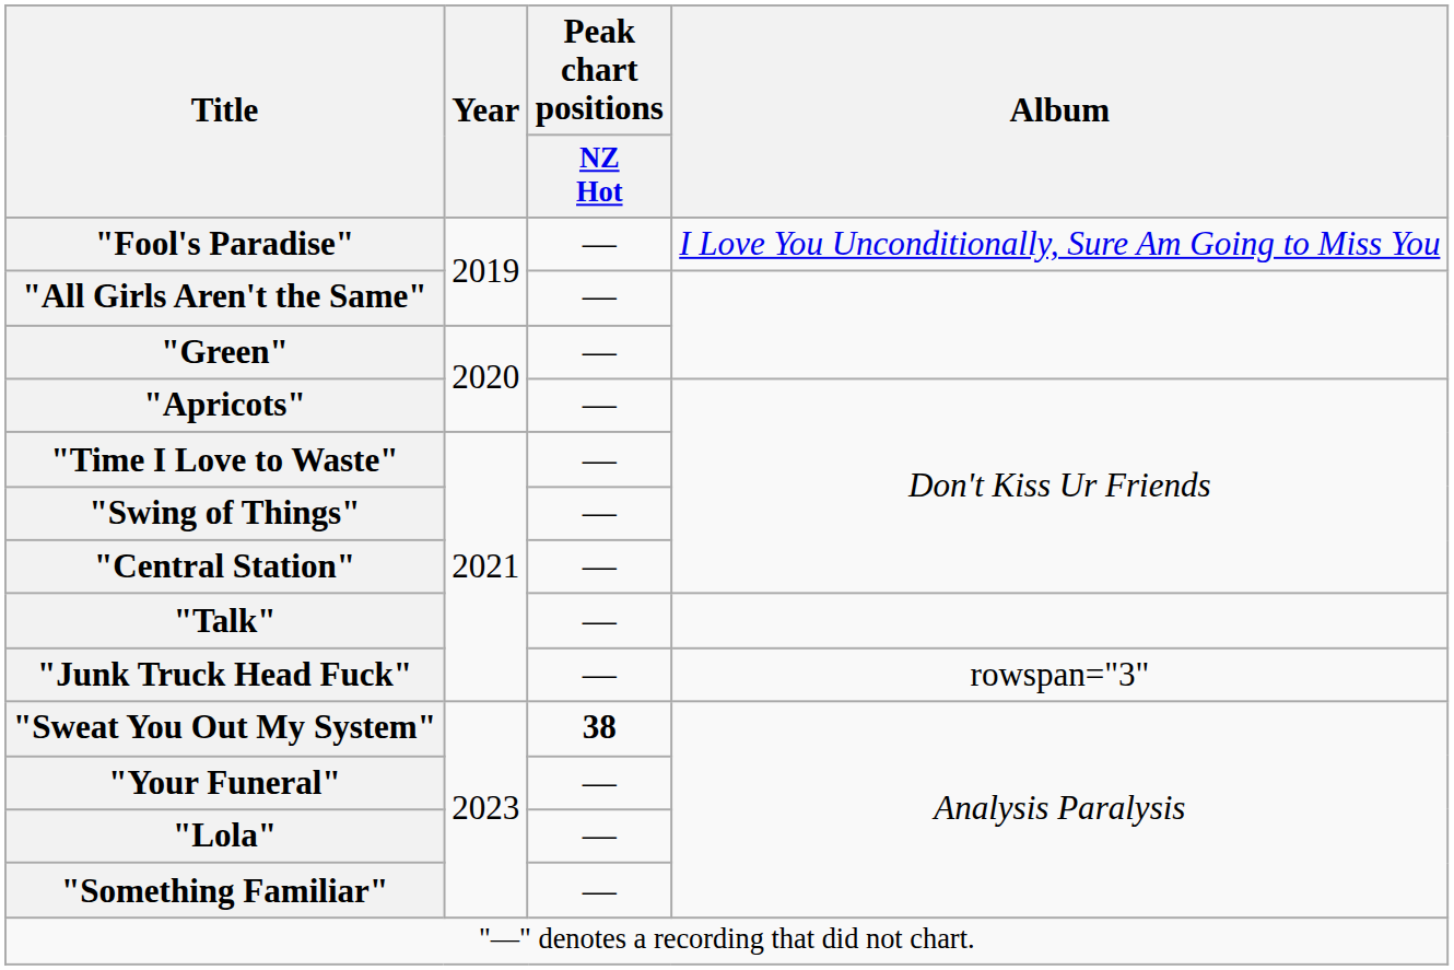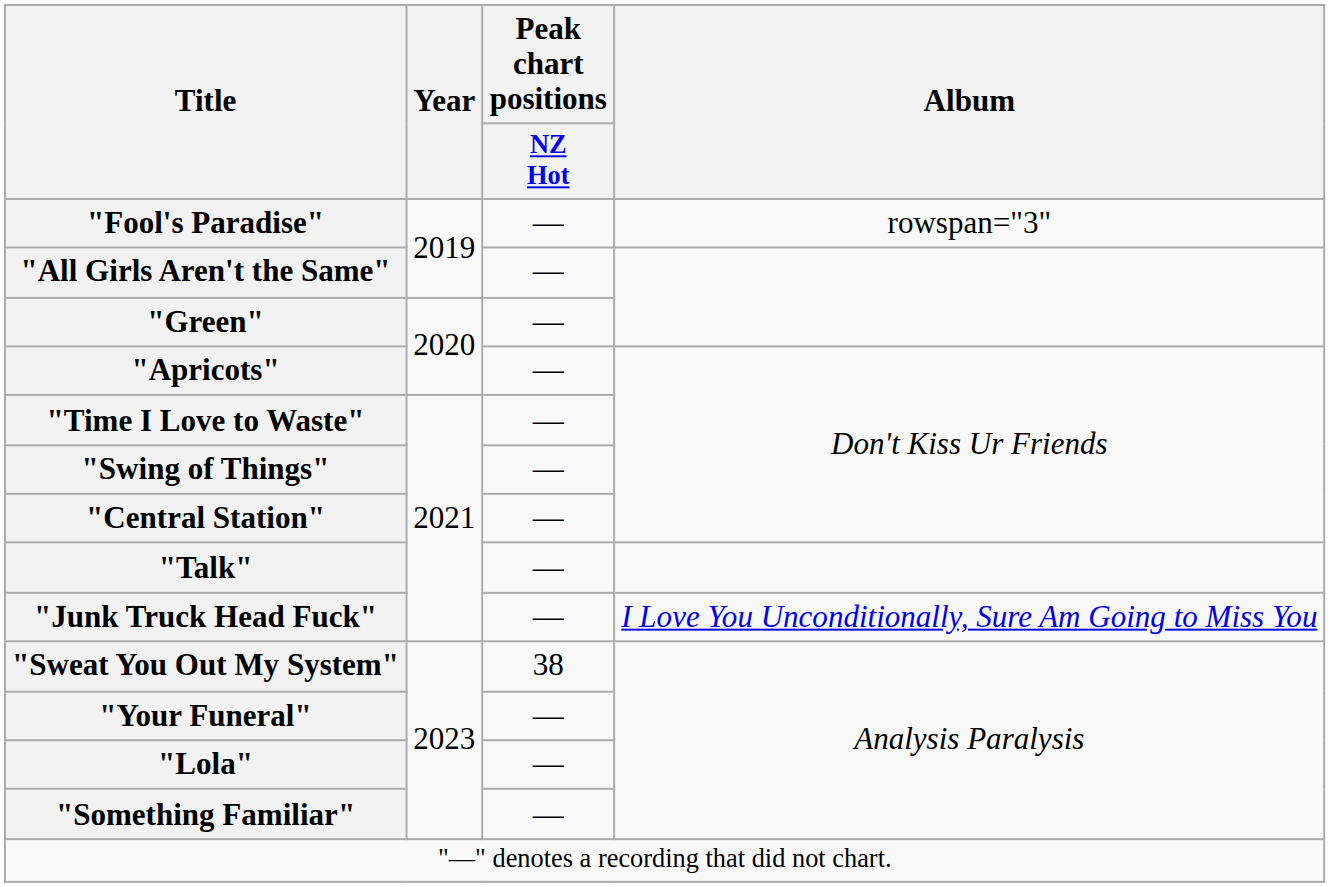"Fool's Paradise" | Album: I Love You Unconditionally, Sure Am Going to Miss You -> rowspan="3"
"Junk Truck Head Fuck" | Album: rowspan="3" -> I Love You Unconditionally, Sure Am Going to Miss You
"Sweat You Out My System" | Peak chart positions / NZ Hot: bold -> normal
